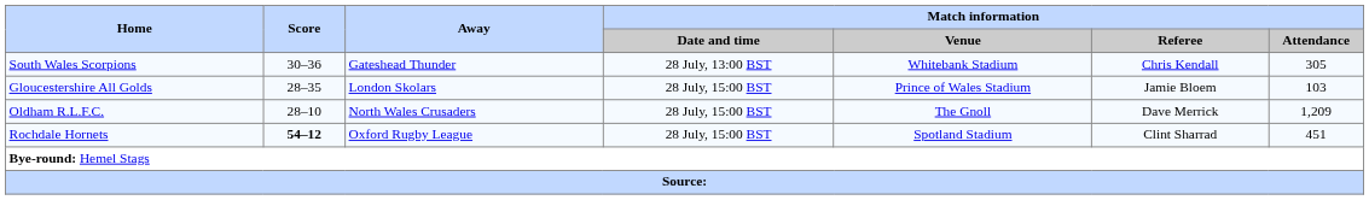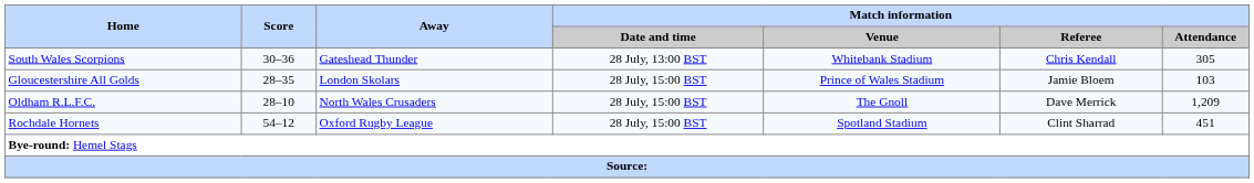Rochdale Hornets | Score: bold -> normal
